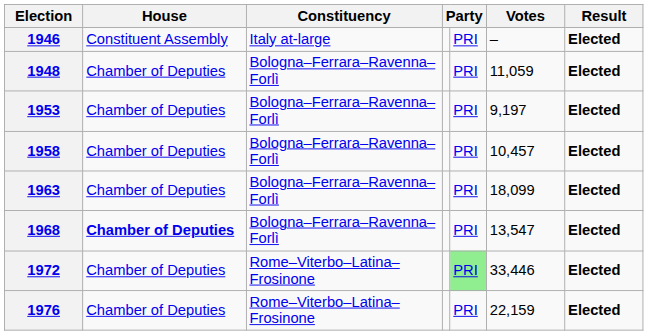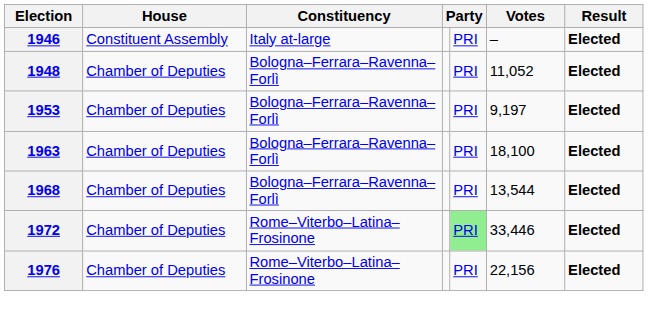1948 | Votes: 11,059 -> 11,052
- row: 1958 | Chamber of Deputies | Bologna–Ferrara–Ravenna–Forlì | PRI | 10,457 | Elected
1963 | Votes: 18,099 -> 18,100
1968 | House: bold -> normal
1968 | Votes: 13,547 -> 13,544
1976 | Votes: 22,159 -> 22,156
